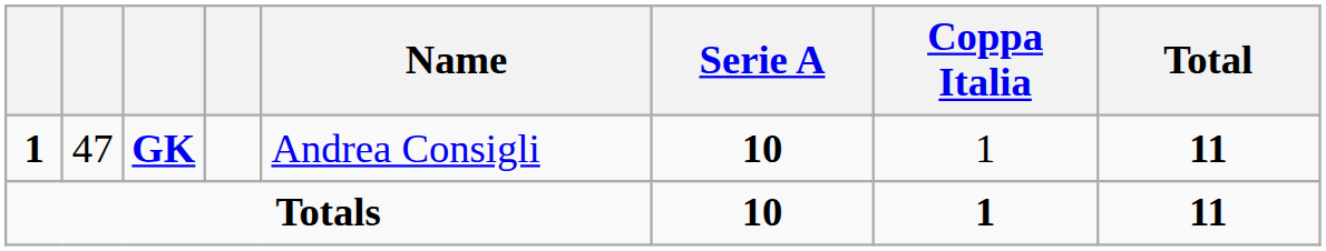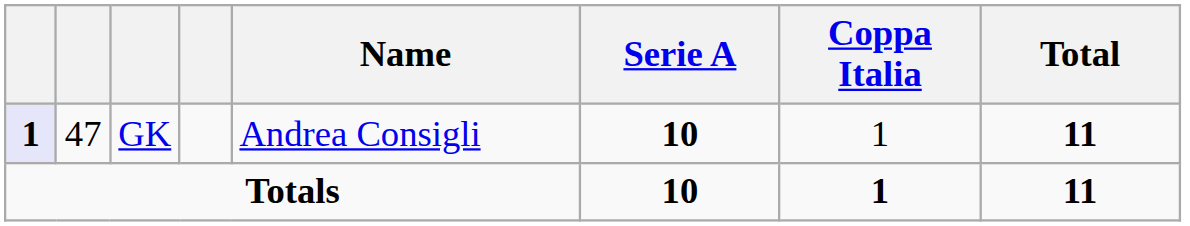row 2 | column 1: no background -> lavender background
row 2 | column 3: bold -> normal
